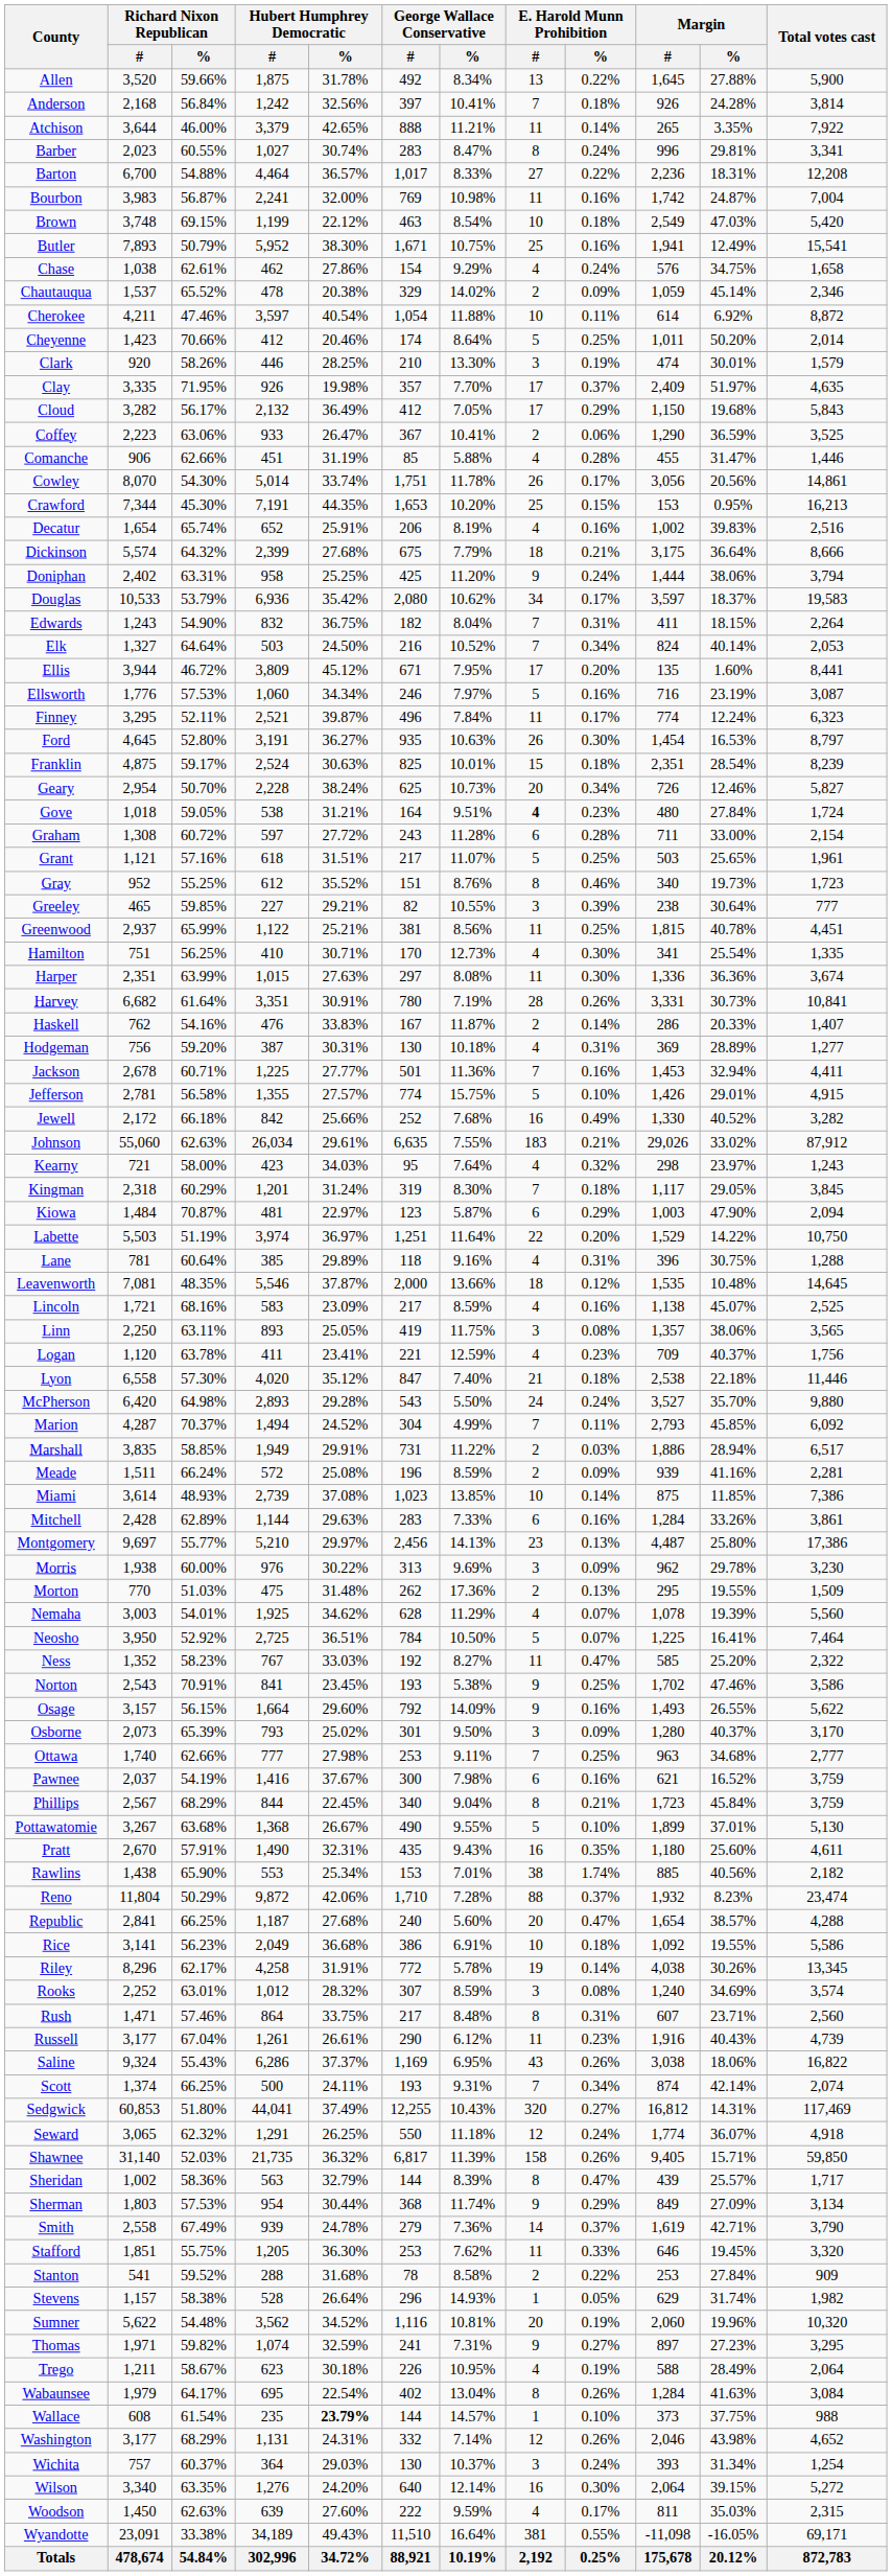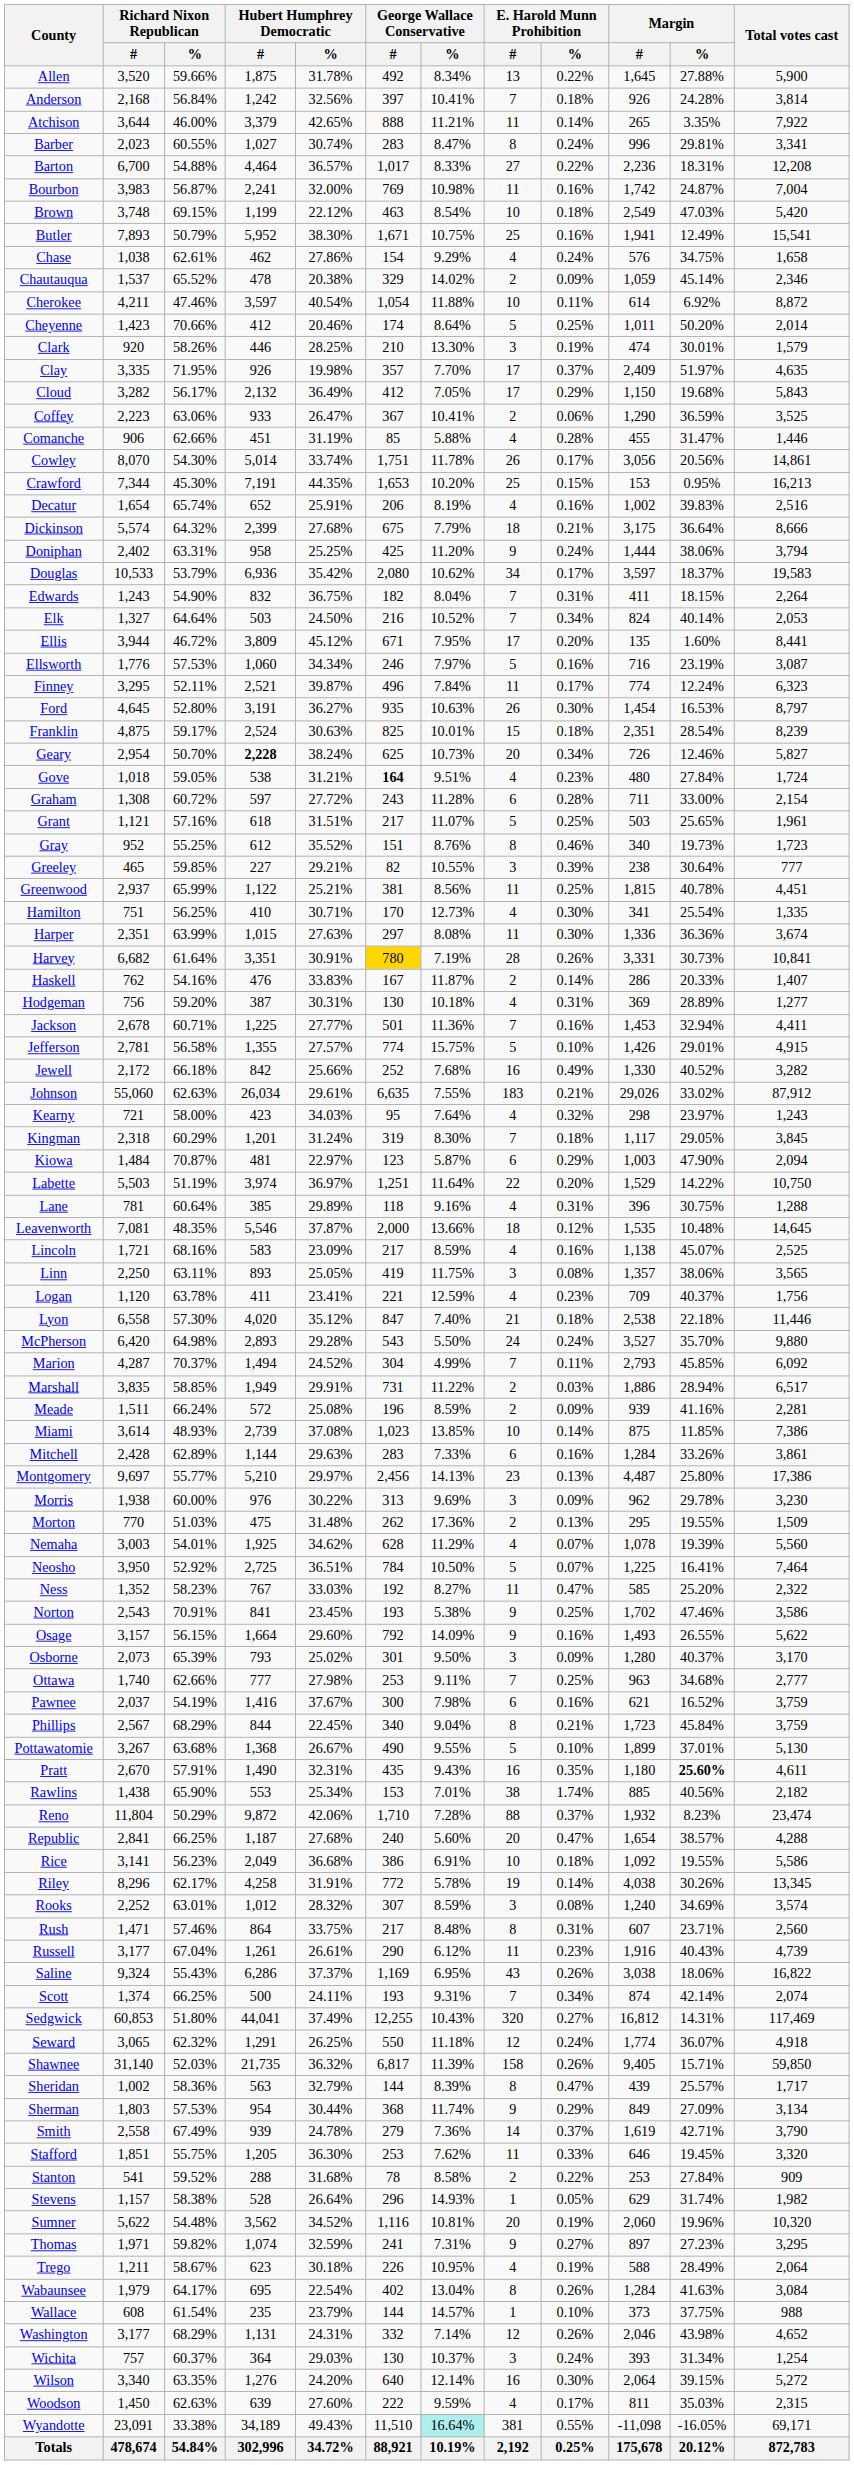Geary | Hubert Humphrey Democratic / #: normal -> bold
Gove | George Wallace Conservative / #: normal -> bold
Gove | E. Harold Munn Prohibition / #: bold -> normal
Harvey | George Wallace Conservative / #: no background -> gold background
Pratt | Margin / %: normal -> bold
Wallace | Hubert Humphrey Democratic / %: bold -> normal
Wyandotte | George Wallace Conservative / %: no background -> paleturquoise background
